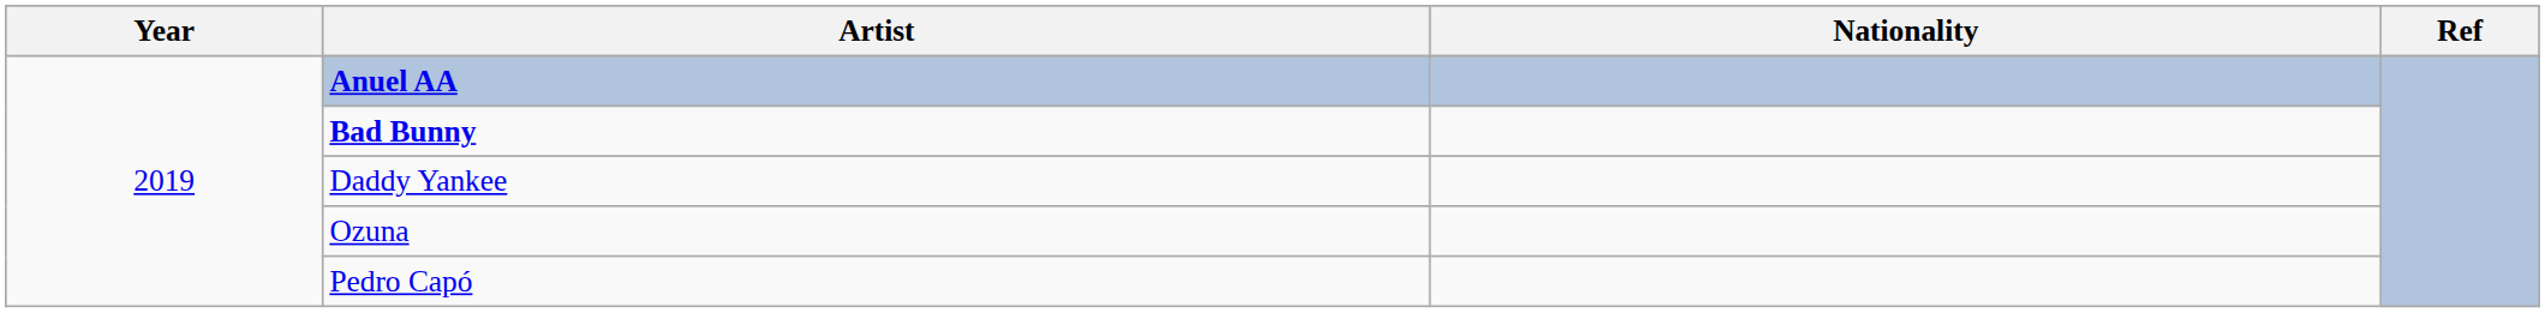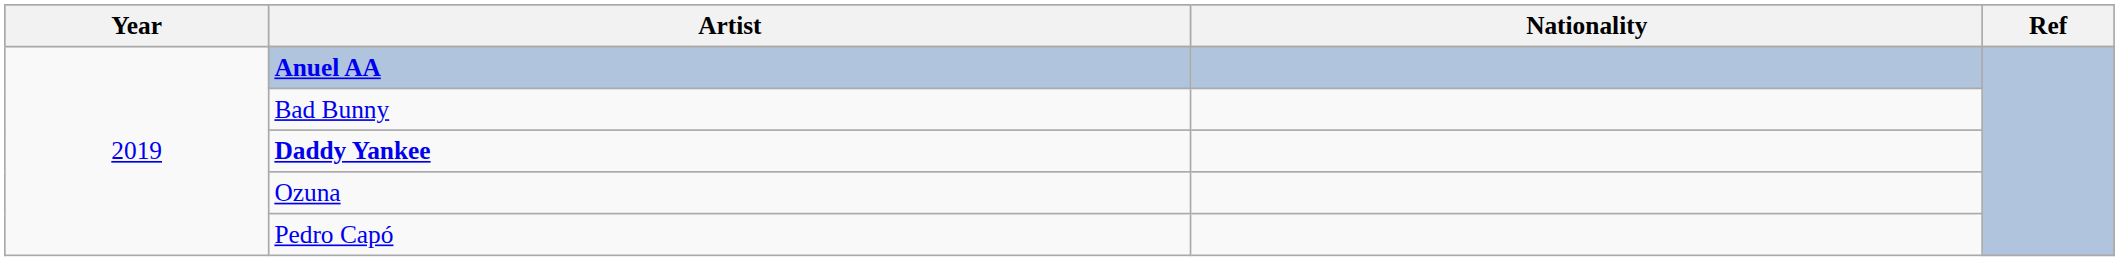Bad Bunny | Artist: bold -> normal
Daddy Yankee | Artist: normal -> bold
